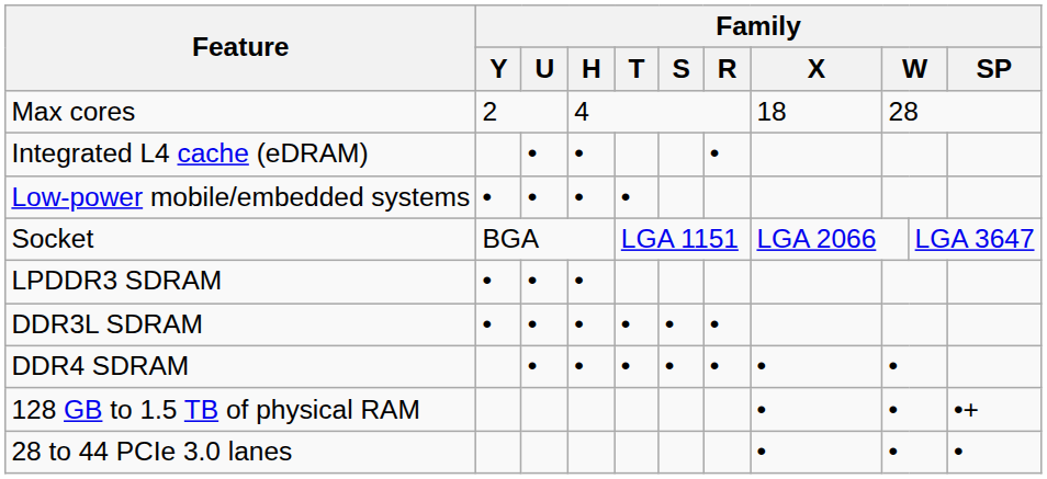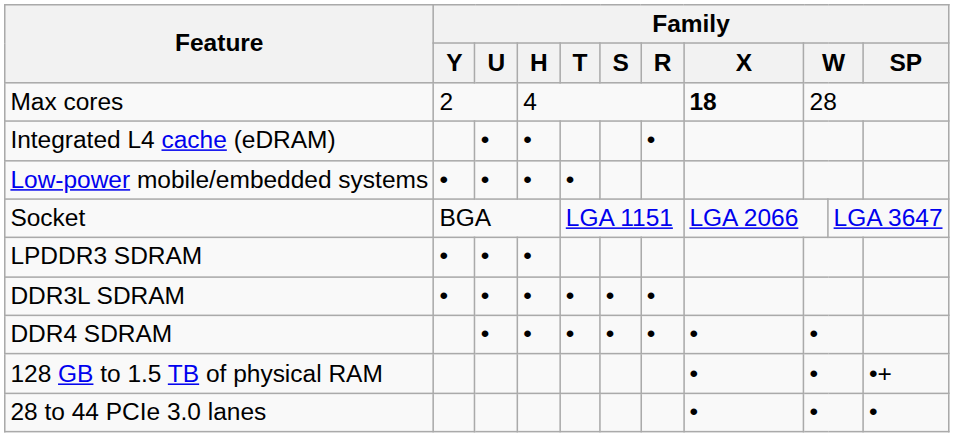Max cores | Family / X: normal -> bold
